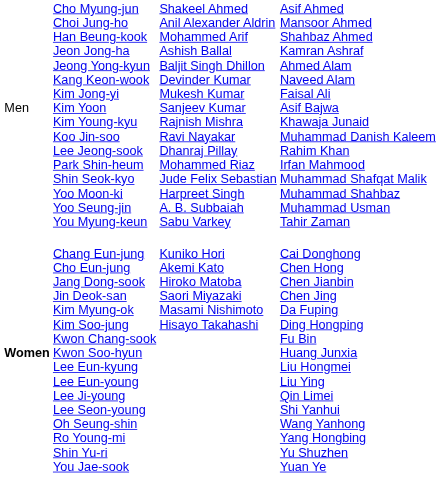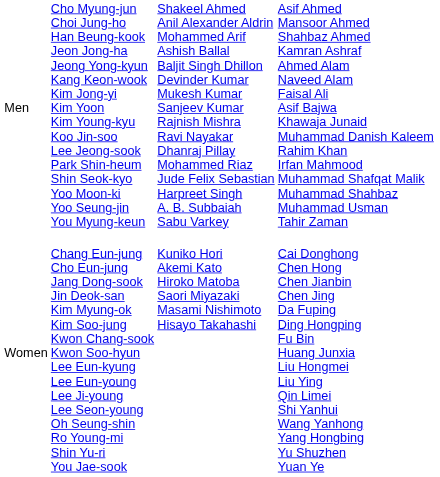Women | column 1: bold -> normal
